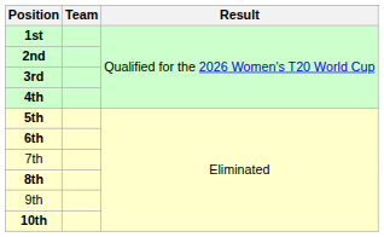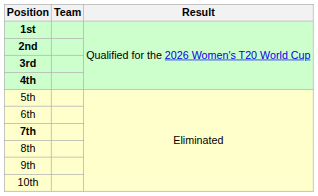5th | Position: bold -> normal
6th | Position: bold -> normal
7th | Position: normal -> bold
8th | Position: bold -> normal
10th | Position: bold -> normal
